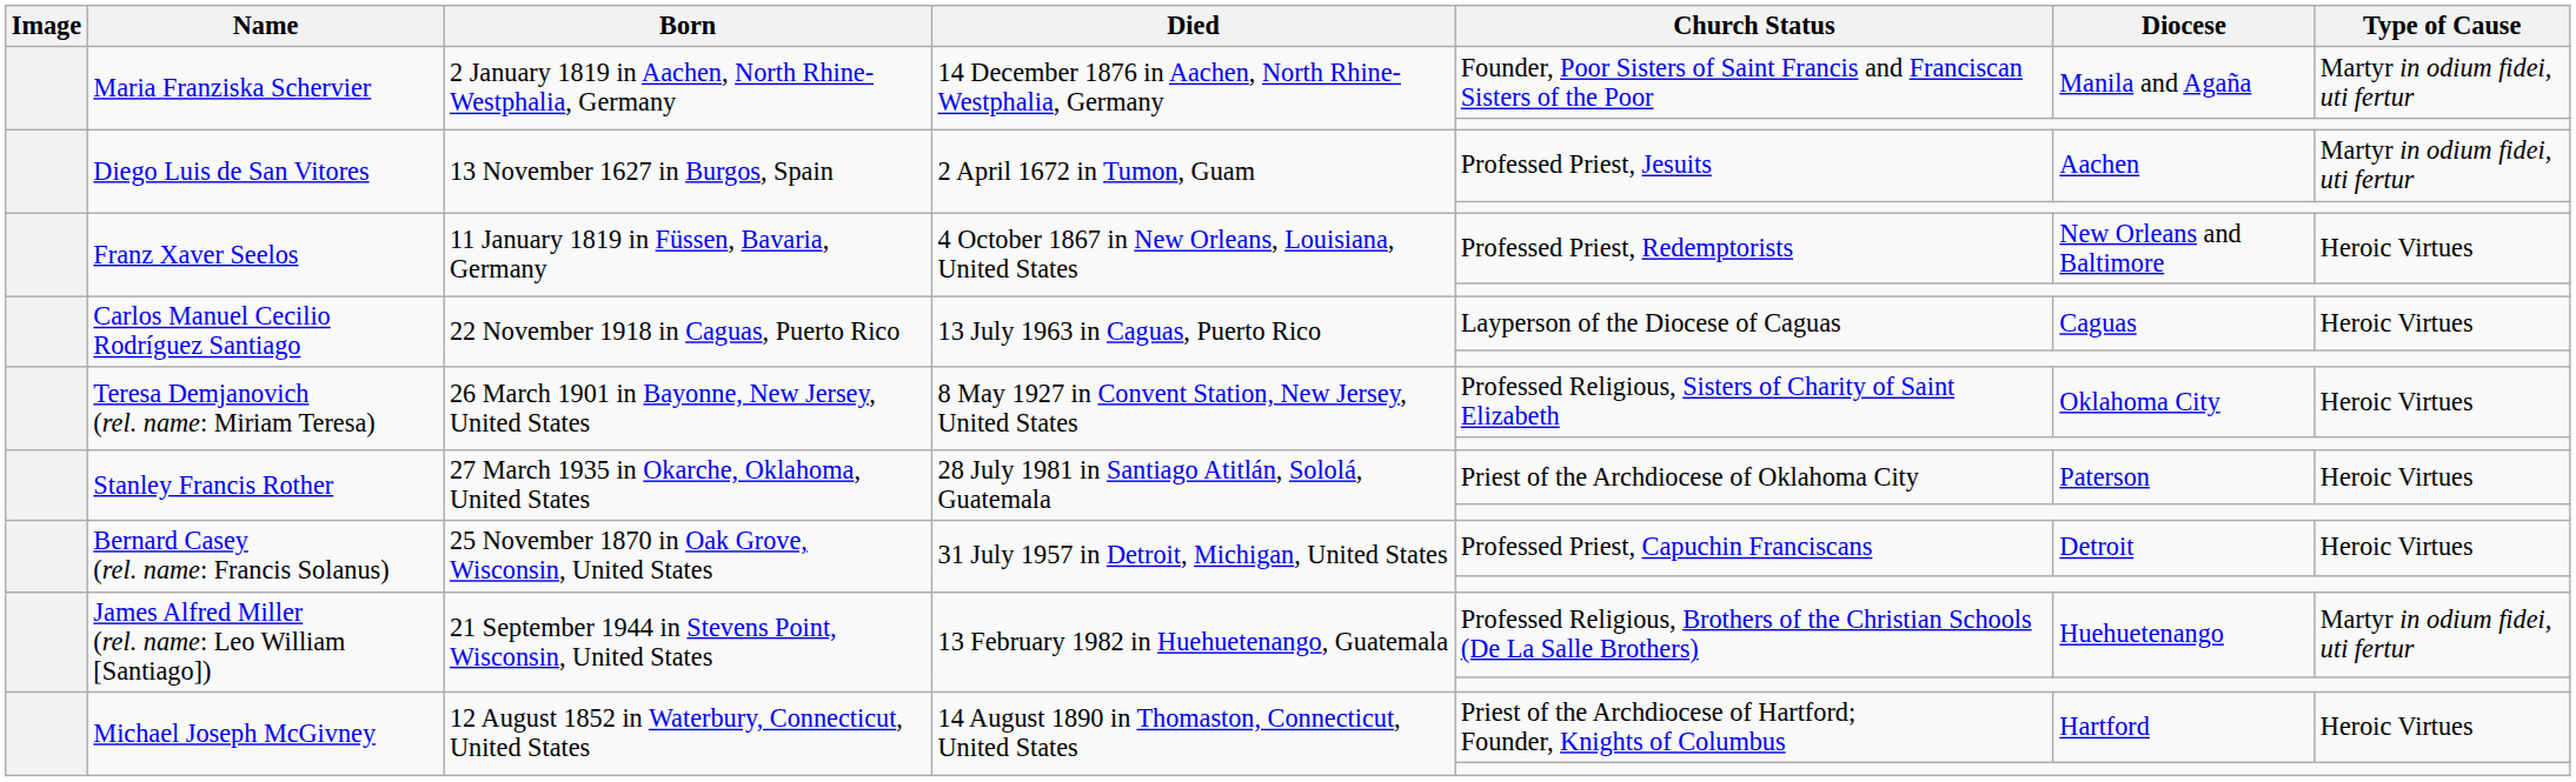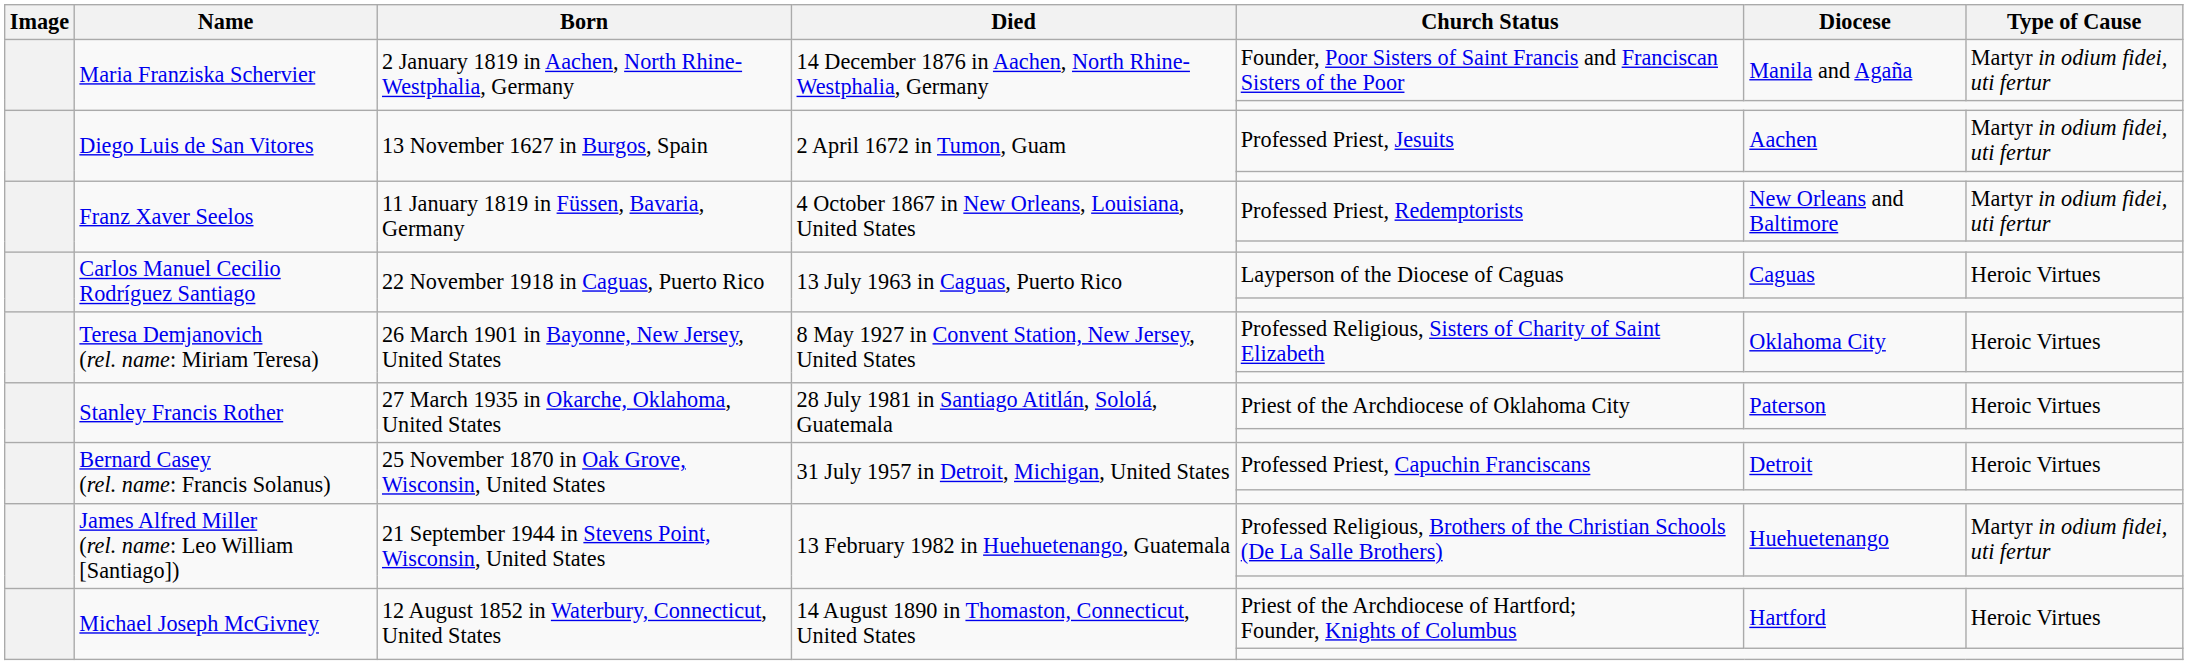row 6 | Type of Cause: Heroic Virtues -> Martyr in odium fidei, uti fertur
